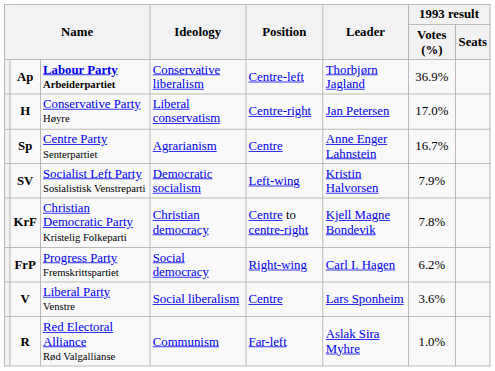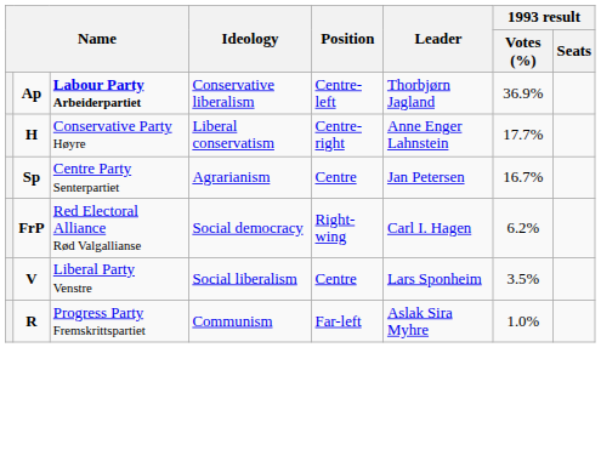H | Leader: Jan Petersen -> Anne Enger Lahnstein
H | 1993 result / Votes (%): 17.0% -> 17.7%
Sp | Leader: Anne Enger Lahnstein -> Jan Petersen
- row: SV | Socialist Left Party Sosialistisk Venstreparti | Democratic socialism | Left-wing | Kristin Halvorsen | 7.9%
- row: KrF | Christian Democratic Party Kristelig Folkeparti | Christian democracy | Centre to centre-right | Kjell Magne Bondevik | 7.8%
FrP | column 3: Progress Party Fremskrittspartiet -> Red Electoral Alliance Rød Valgallianse
V | 1993 result / Votes (%): 3.6% -> 3.5%
R | column 3: Red Electoral Alliance Rød Valgallianse -> Progress Party Fremskrittspartiet
